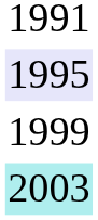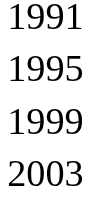1995 | column 1: lavender background -> no background
2003 | column 1: paleturquoise background -> no background
